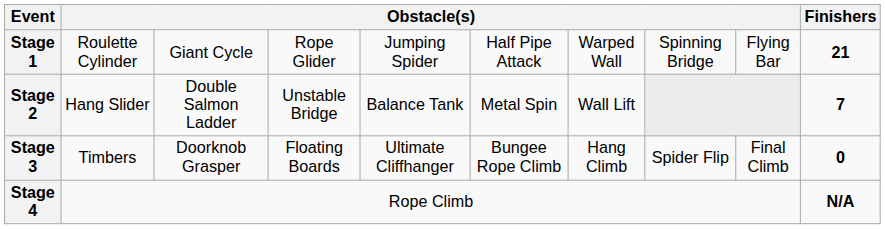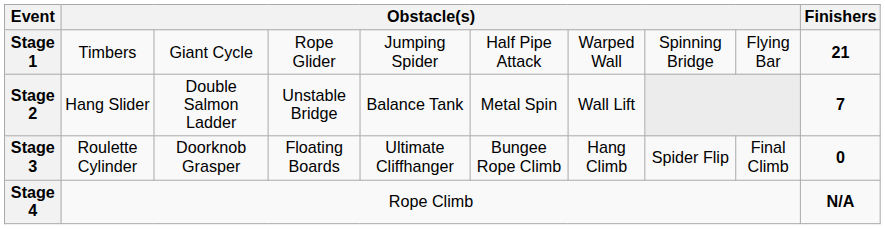Stage 1 | column 2: Roulette Cylinder -> Timbers
Stage 3 | column 2: Timbers -> Roulette Cylinder
